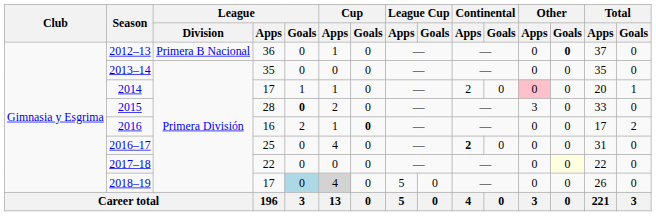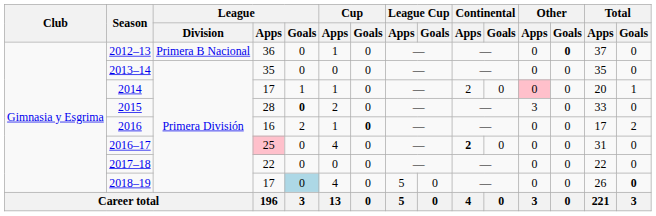2016–17 | League / Apps: no background -> pink background
2017–18 | Other / Goals: lightyellow background -> no background
2018–19 | Cup / Apps: lightgrey background -> no background
2018–19 | Total / Goals: normal -> bold
